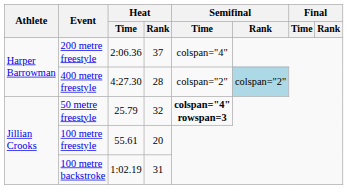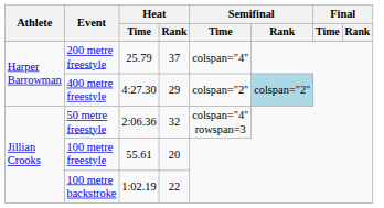200 metre freestyle | Heat / Time: 2:06.36 -> 25.79
400 metre freestyle | Heat / Rank: 28 -> 29
50 metre freestyle | Heat / Time: 25.79 -> 2:06.36
50 metre freestyle | Semifinal / Time: bold -> normal
100 metre backstroke | Heat / Rank: 31 -> 22
